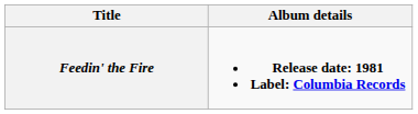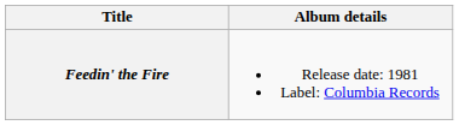Feedin' the Fire | Album details: bold -> normal
